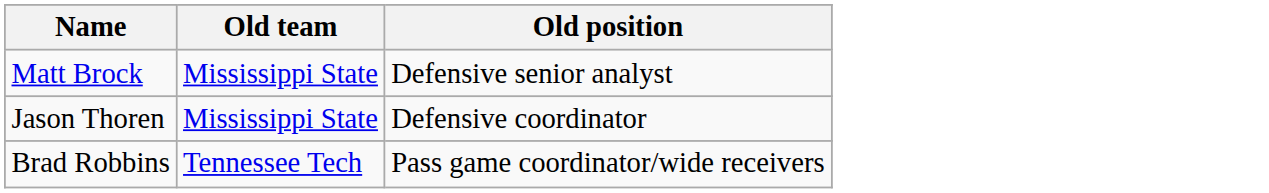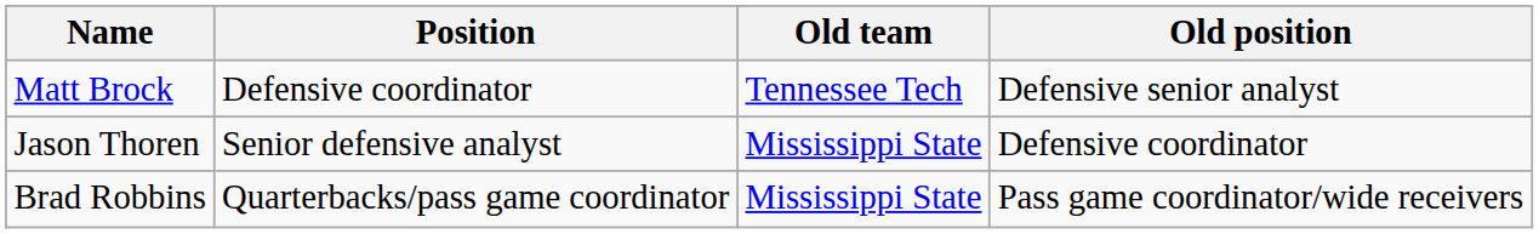+ column: Position | Defensive coordinator | Senior defensive analyst | Quarterbacks/pass game coordinator
Matt Brock | Old team: Mississippi State -> Tennessee Tech
Brad Robbins | Old team: Tennessee Tech -> Mississippi State
